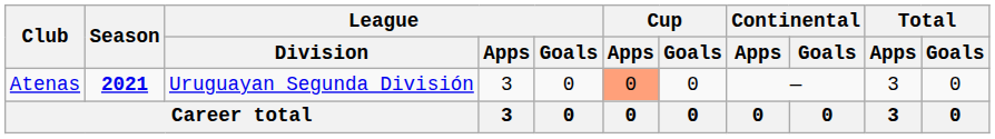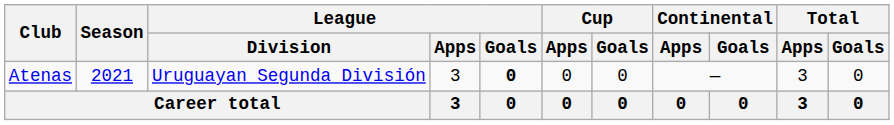Atenas | Season: bold -> normal
Atenas | League / Goals: normal -> bold
Atenas | Cup / Apps: lightsalmon background -> no background
